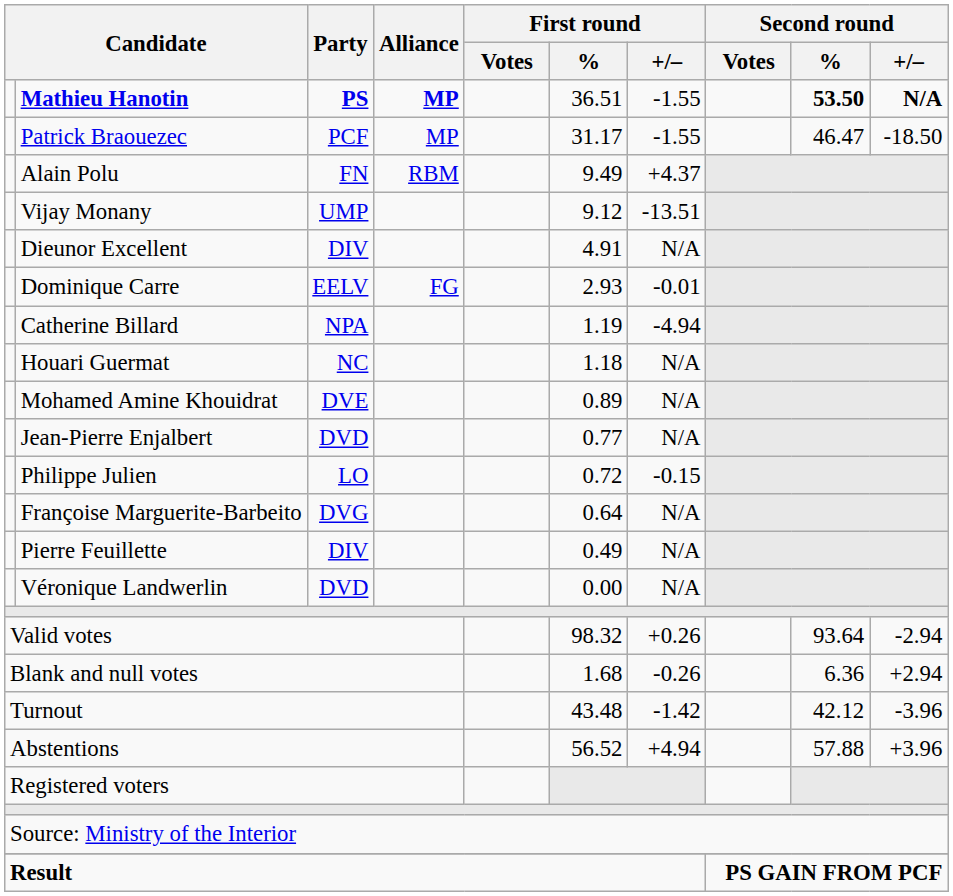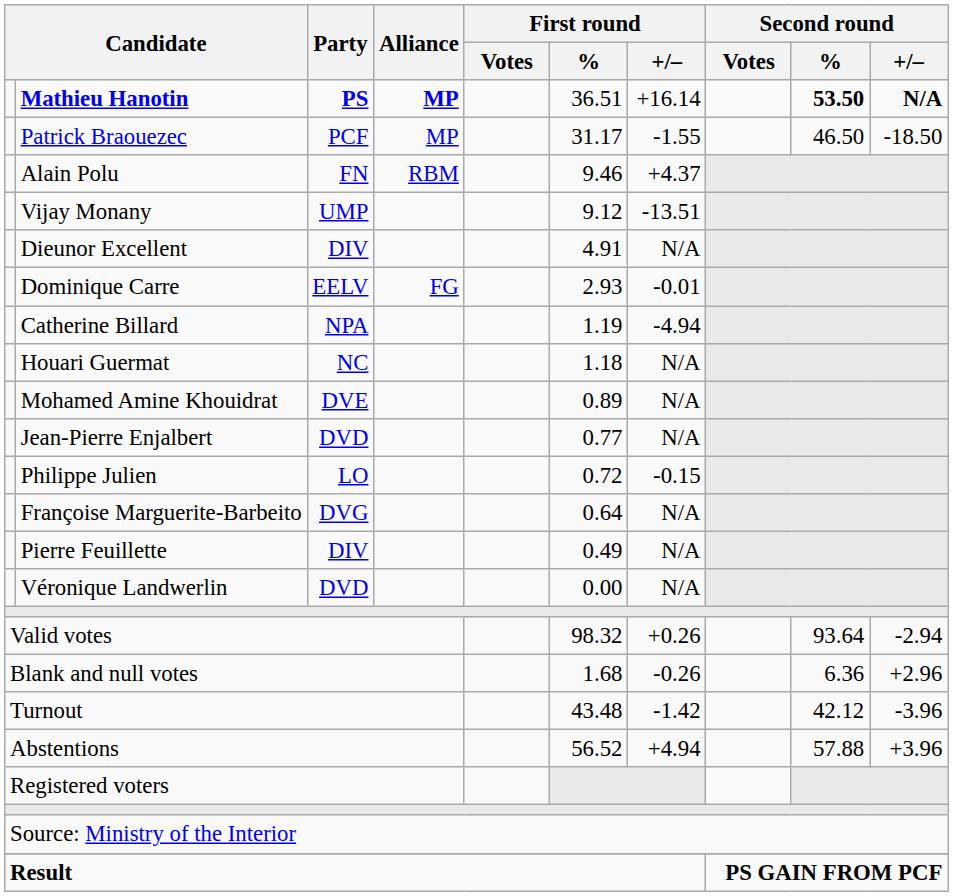Mathieu Hanotin | First round / +/–: -1.55 -> +16.14
Patrick Braouezec | Second round / %: 46.47 -> 46.50
Alain Polu | First round / %: 9.49 -> 9.46
Blank and null votes | Second round / +/–: +2.94 -> +2.96
